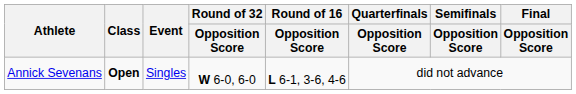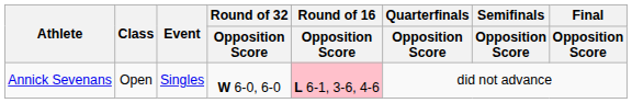Annick Sevenans | Class: bold -> normal
Annick Sevenans | Round of 16 / Opposition Score: no background -> pink background
